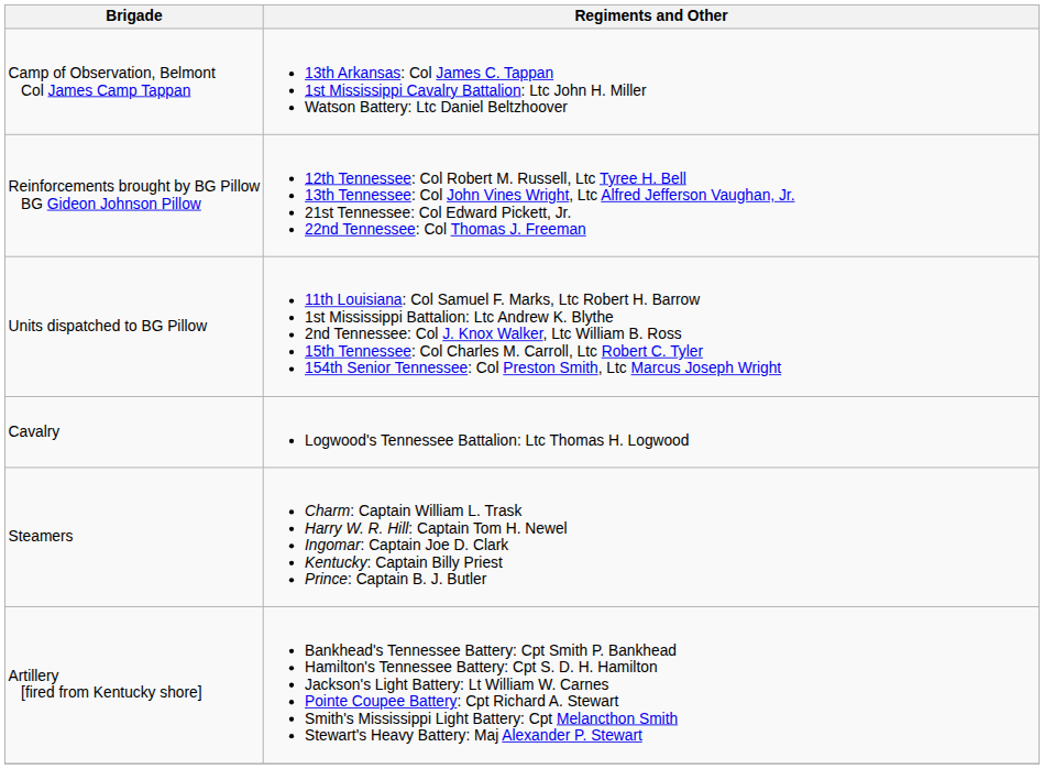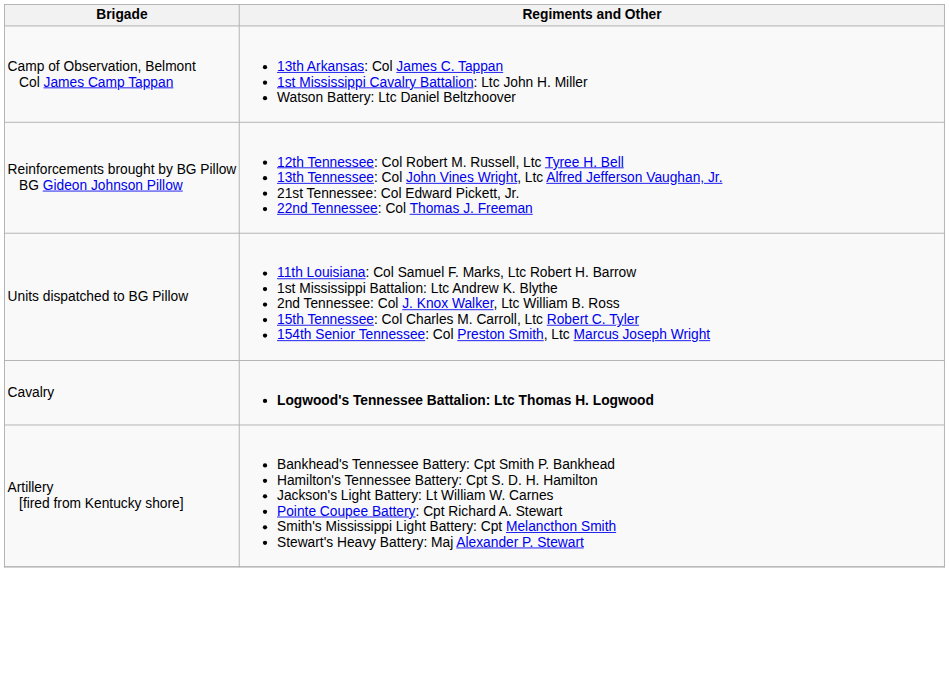Cavalry | Regiments and Other: normal -> bold
- row: Steamers | Charm: Captain William L. Trask Harry W. R. Hill: Captain Tom H. Newel Ingomar: Captain Joe D. Clark Kentucky: Captain Billy Priest Prince: Captain B. J. Butler
